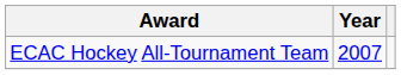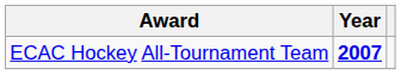row 2 | Year: normal -> bold
